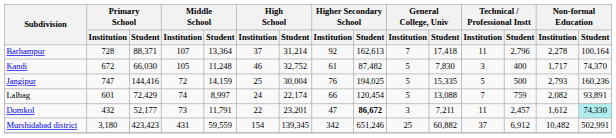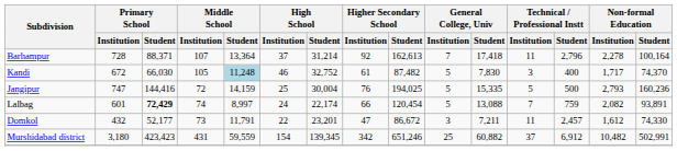Kandi | Middle School / Student: no background -> lightblue background
Lalbag | Primary School / Student: normal -> bold
Domkol | Higher Secondary School / Student: bold -> normal
Domkol | Non-formal Education / Student: paleturquoise background -> no background
